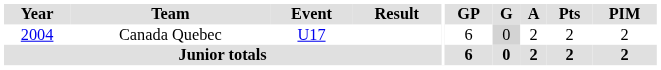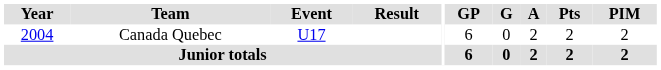Canada Quebec | G: lightgrey background -> no background
